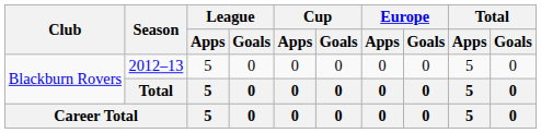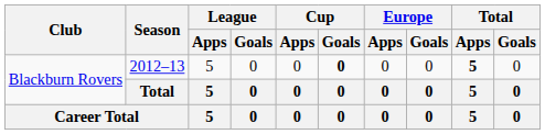Blackburn Rovers / 2012–13 | Cup / Goals: normal -> bold
Blackburn Rovers / 2012–13 | Total / Apps: normal -> bold
